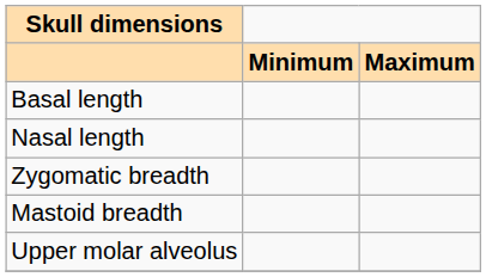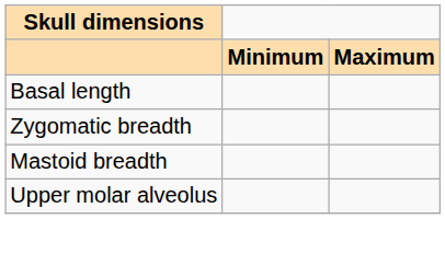- row: Nasal length
